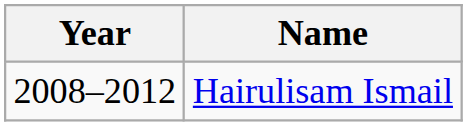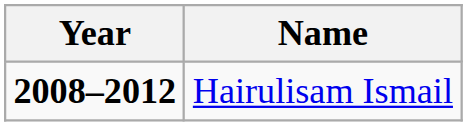Hairulisam Ismail | Year: normal -> bold
